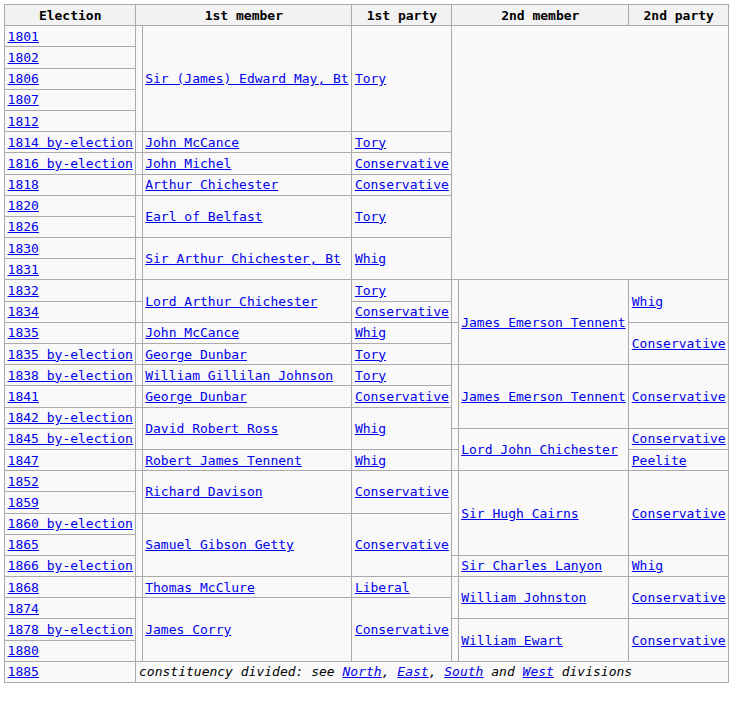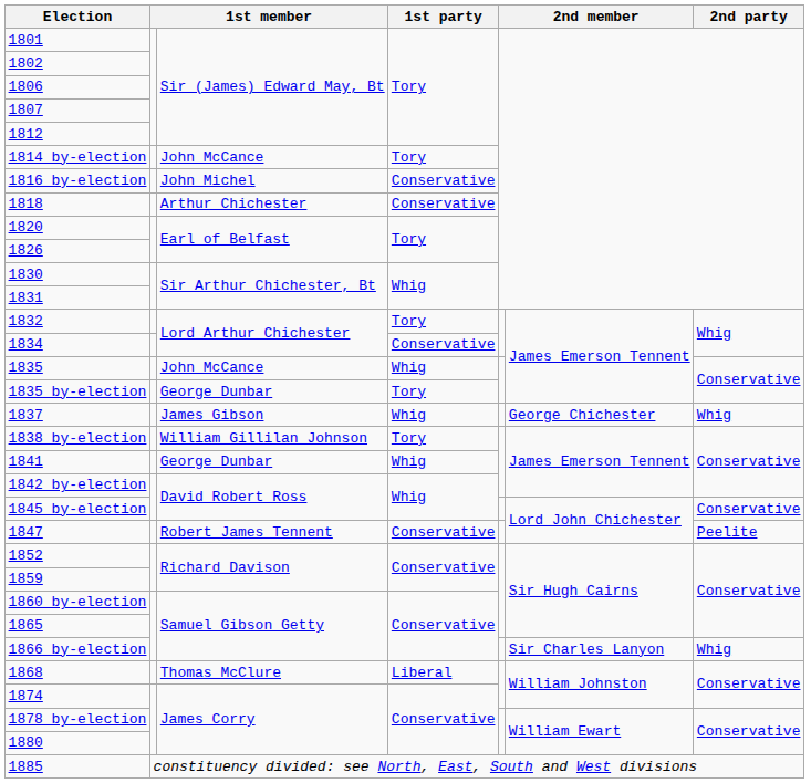+ row: 1837 | James Gibson | Whig | George Chichester | Whig
1841 | 1st party: Conservative -> Whig
1847 | 1st party: Whig -> Conservative
